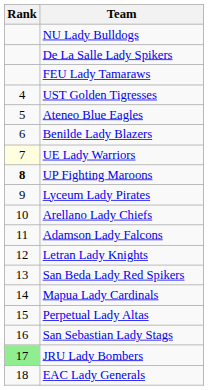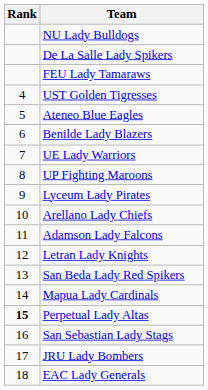UE Lady Warriors | Rank: lightyellow background -> no background
UP Fighting Maroons | Rank: bold -> normal
Perpetual Lady Altas | Rank: normal -> bold
JRU Lady Bombers | Rank: lightgreen background -> no background
